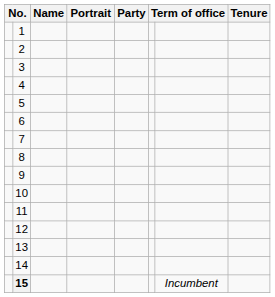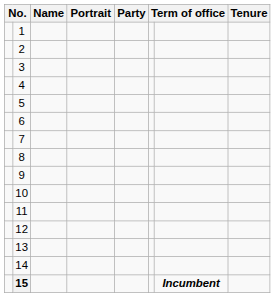15 | column 7: normal -> bold
